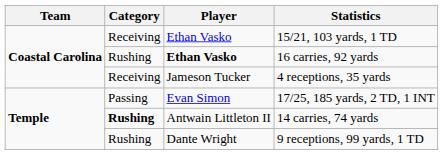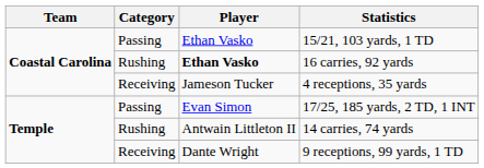15/21, 103 yards, 1 TD | Category: Receiving -> Passing
14 carries, 74 yards | Category: bold -> normal
9 receptions, 99 yards, 1 TD | Category: Rushing -> Receiving
